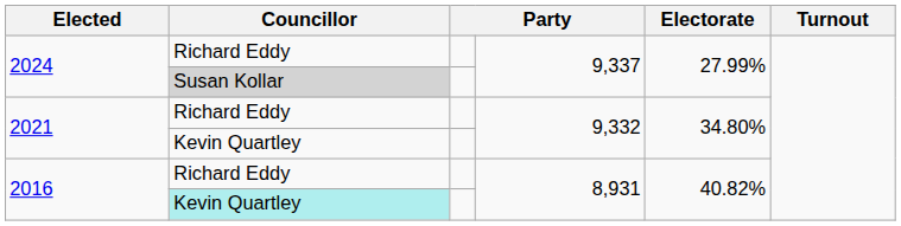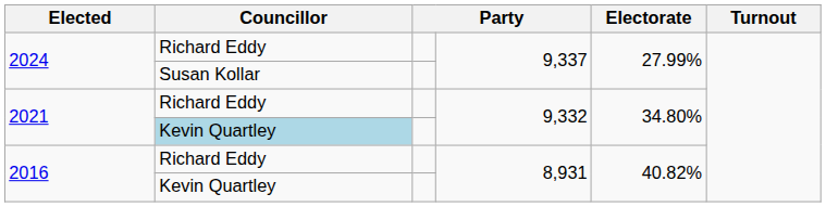2024 / Susan Kollar | Councillor: lightgrey background -> no background
2021 / Kevin Quartley | Councillor: no background -> lightblue background
2016 / Kevin Quartley | Councillor: paleturquoise background -> no background
